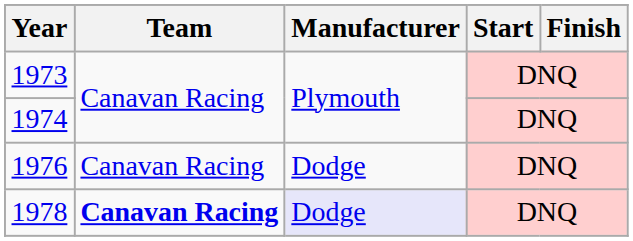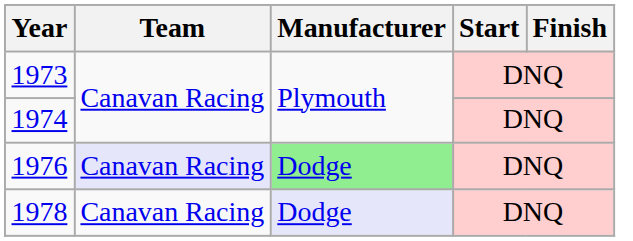1976 | Team: no background -> lavender background
1976 | Manufacturer: no background -> lightgreen background
1978 | Team: bold -> normal
